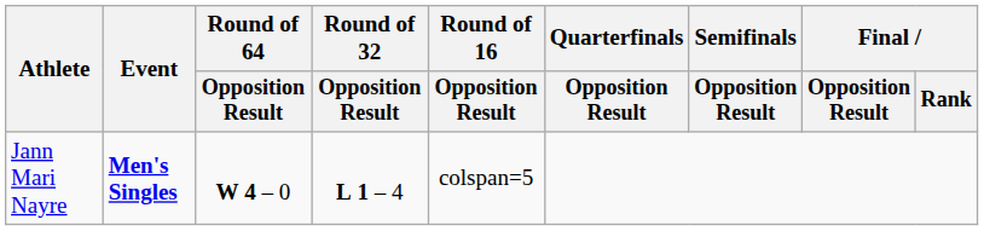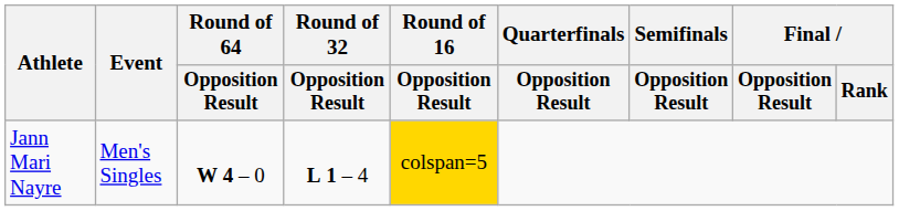Jann Mari Nayre | Event: bold -> normal
Jann Mari Nayre | Round of 16 / Opposition Result: no background -> gold background
